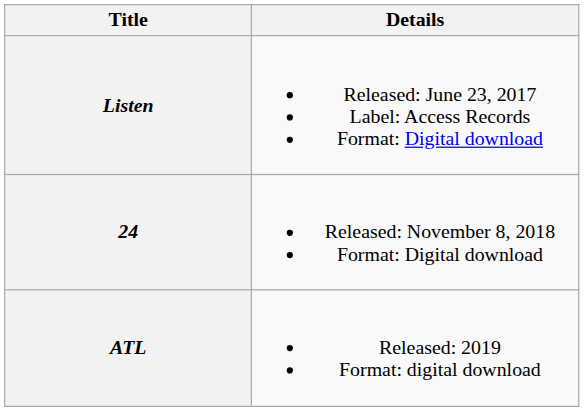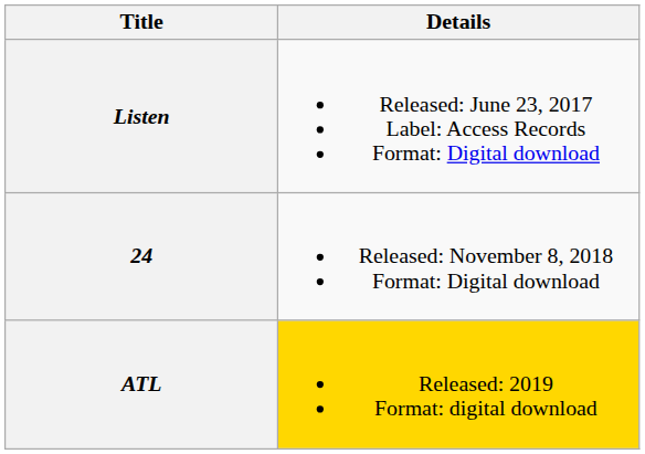ATL | Details: no background -> gold background
